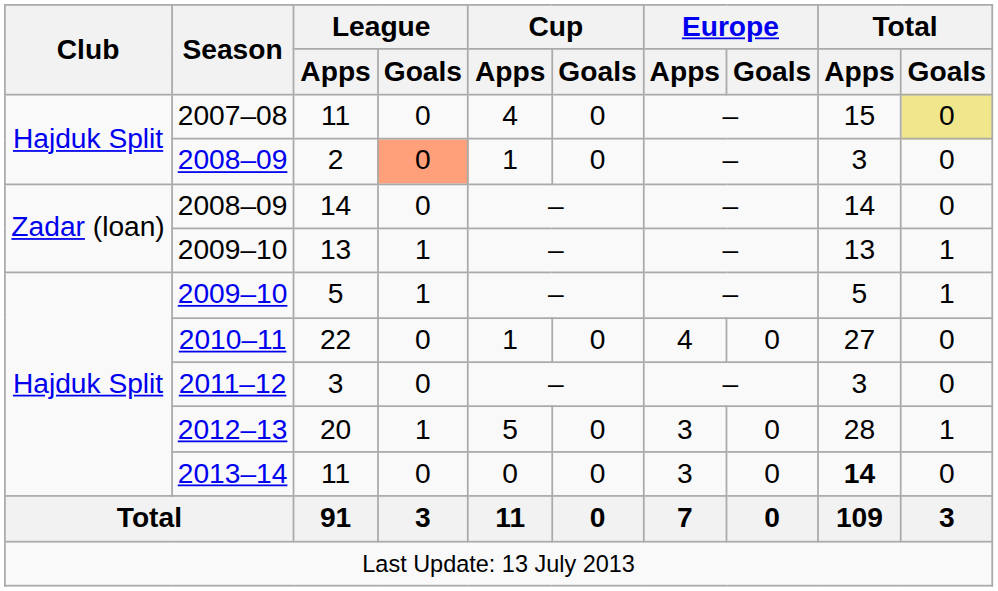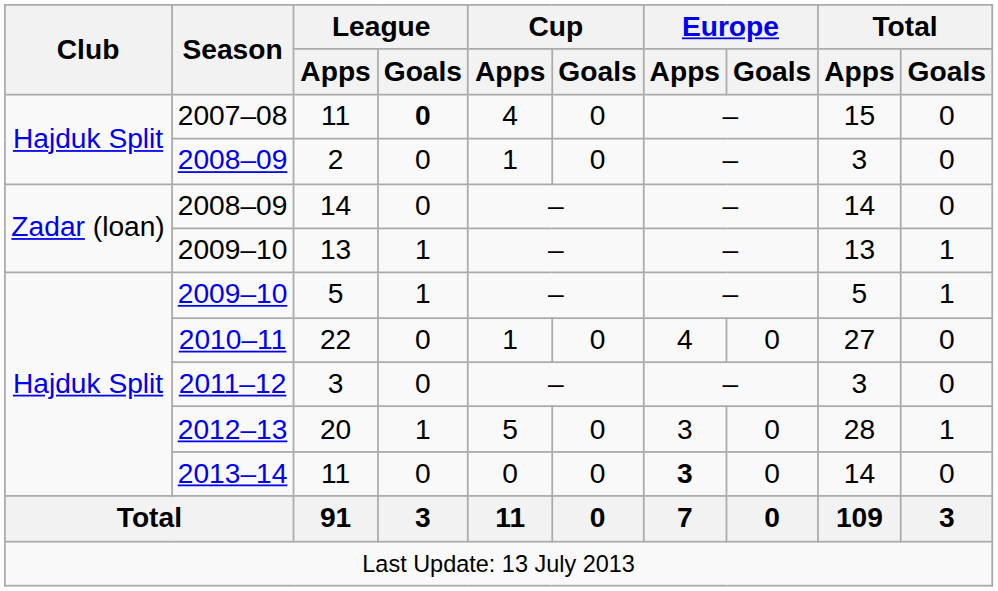2007–08 / 11 | League / Goals: normal -> bold
2007–08 / 11 | Total / Goals: khaki background -> no background
2 | League / Goals: lightsalmon background -> no background
2013–14 / 11 | Europe / Apps: normal -> bold
2013–14 / 11 | Total / Apps: bold -> normal
